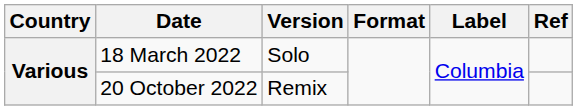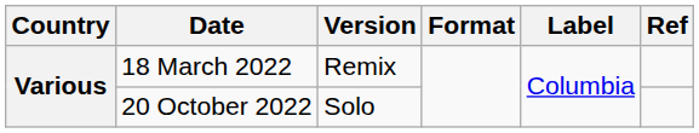18 March 2022 | Version: Solo -> Remix
20 October 2022 | Version: Remix -> Solo
